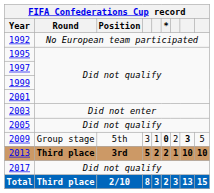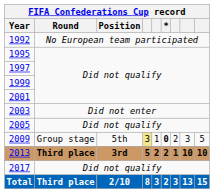2009 | column 4: no background -> khaki background
2009 | column 8: bold -> normal
